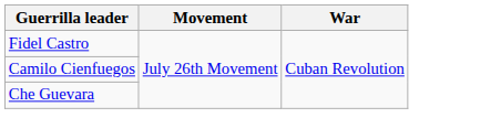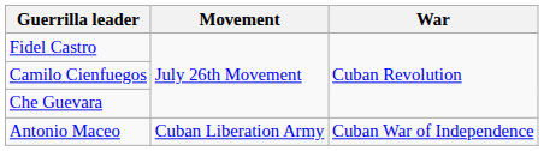+ row: Antonio Maceo | Cuban Liberation Army | Cuban War of Independence
